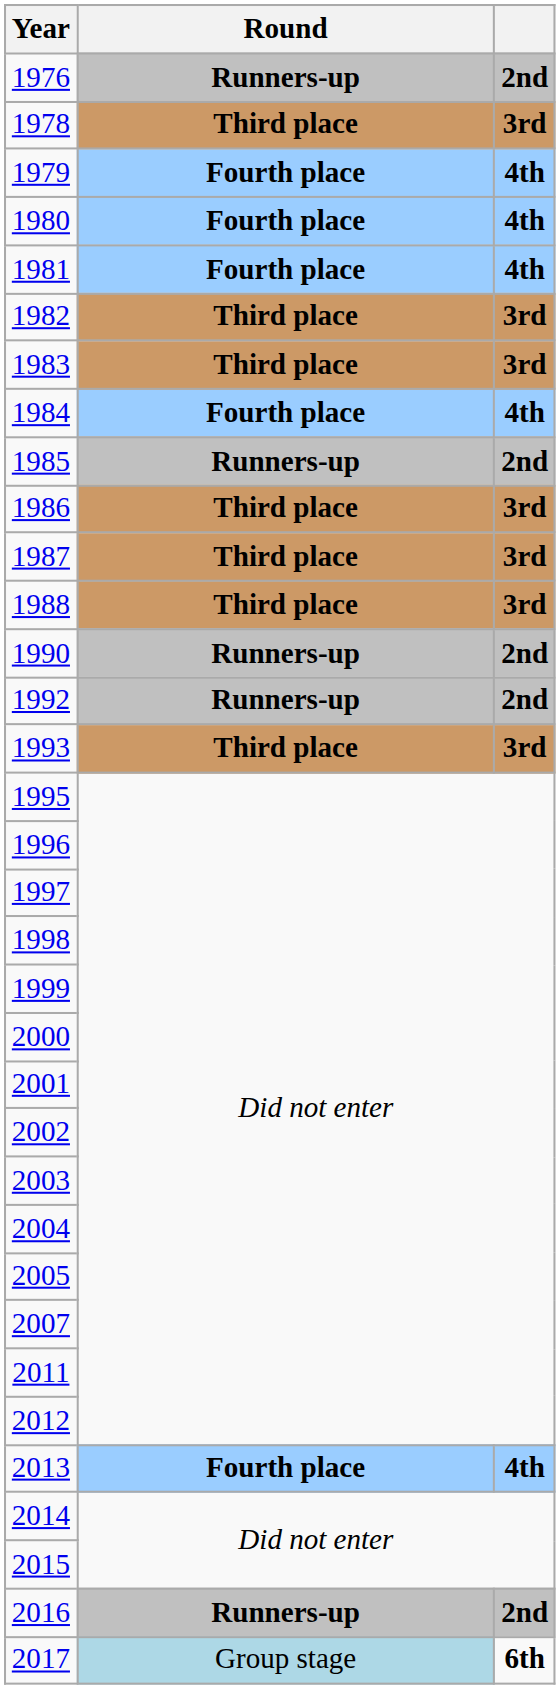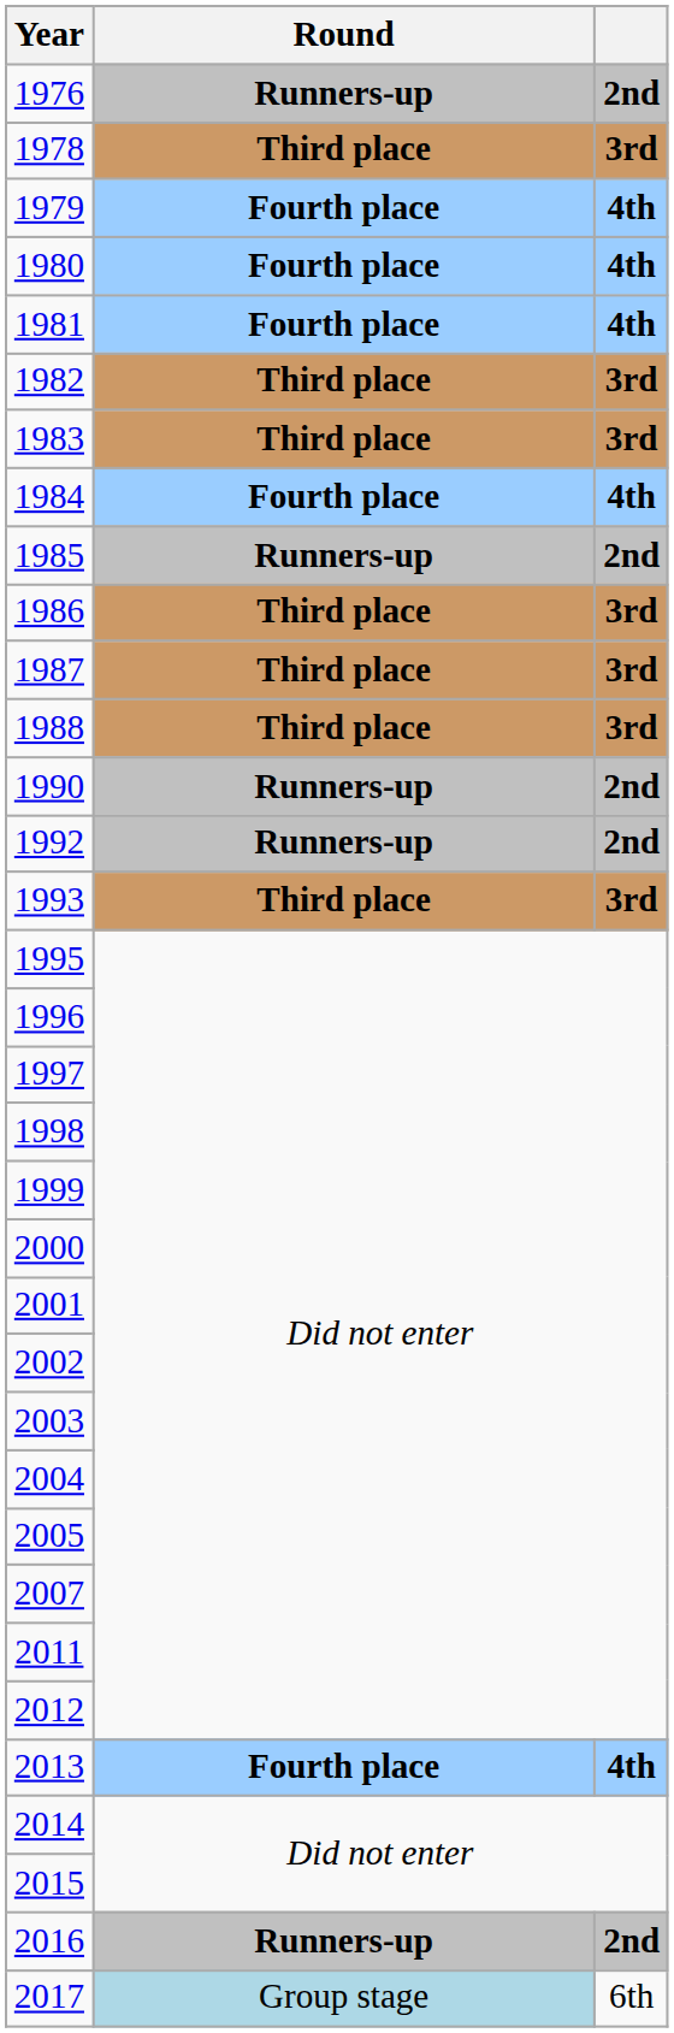2017 | column 3: bold -> normal
